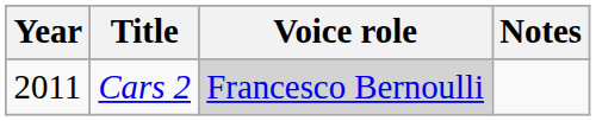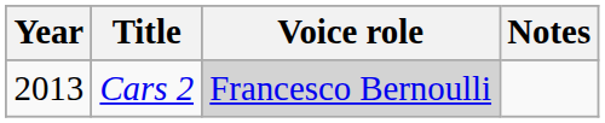Cars 2 | Year: 2011 -> 2013
